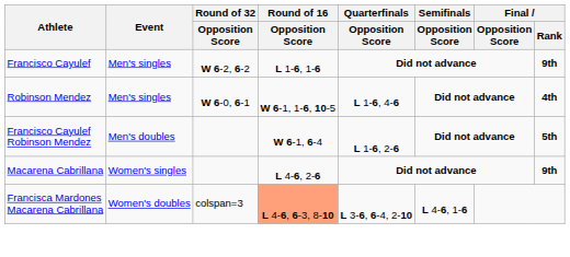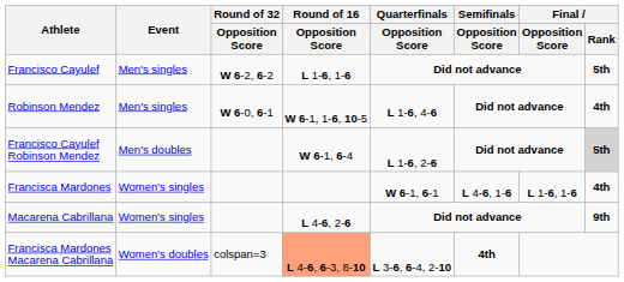Francisco Cayulef | Final / Rank: 9th -> 5th
Francisco Cayulef Robinson Mendez | Final / Rank: no background -> lightgrey background
+ row: Francisca Mardones | Women's singles | W 6-1, 6-1 | L 4-6, 1-6 | L 1-6, 1-6 | 4th
Francisca Mardones Macarena Cabrillana | Semifinals / Opposition Score: L 4-6, 1-6 -> 4th
